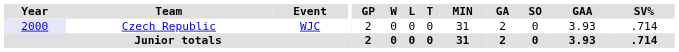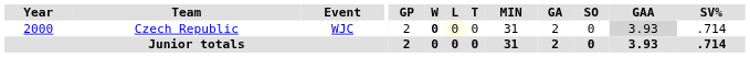Czech Republic | Year: lavender background -> no background
Czech Republic | W: normal -> bold
Czech Republic | L: no background -> lightyellow background
Czech Republic | GAA: no background -> lightgrey background
